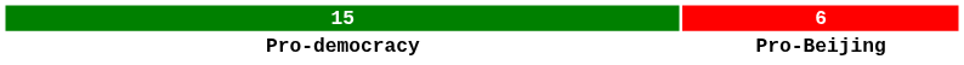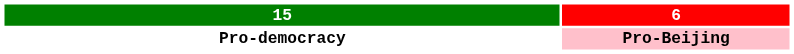Pro-democracy | 6: no background -> pink background
